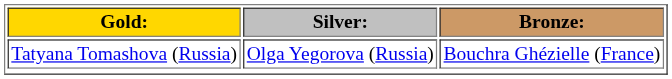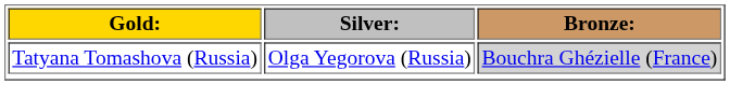Tatyana Tomashova (Russia) | Bronze:: no background -> lightgrey background
